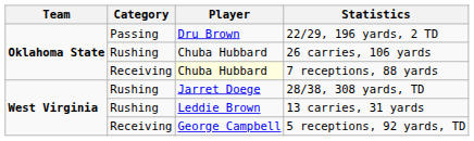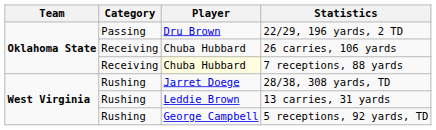26 carries, 106 yards | Category: Rushing -> Receiving
5 receptions, 92 yards, TD | Category: Receiving -> Rushing
